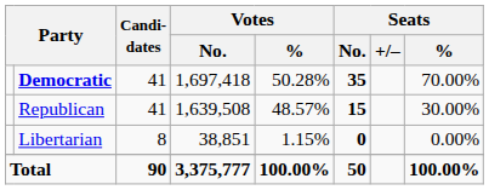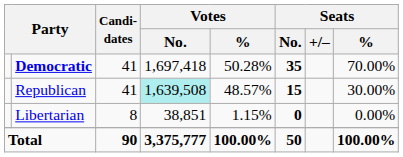Republican | Votes / No.: no background -> paleturquoise background
